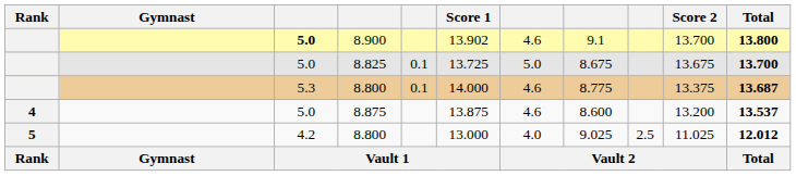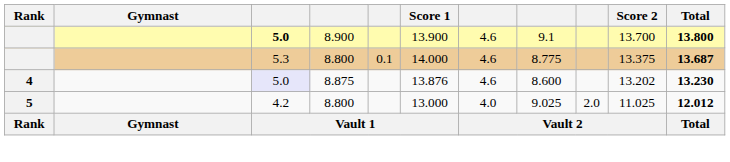8.900 | Score 1: 13.902 -> 13.900
- row: 5.0 | 8.825 | 0.1 | 13.725 | 5.0 | 8.675 | 13.675 | 13.700
8.875 | column 3: no background -> lavender background
8.875 | Score 1: 13.875 -> 13.876
8.875 | Score 2: 13.200 -> 13.202
8.875 | Total: 13.537 -> 13.230
5 / 8.800 | column 9: 2.5 -> 2.0
